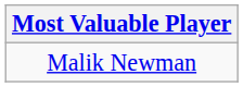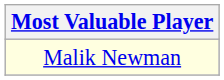row 2 | column 1: no background -> lightyellow background
